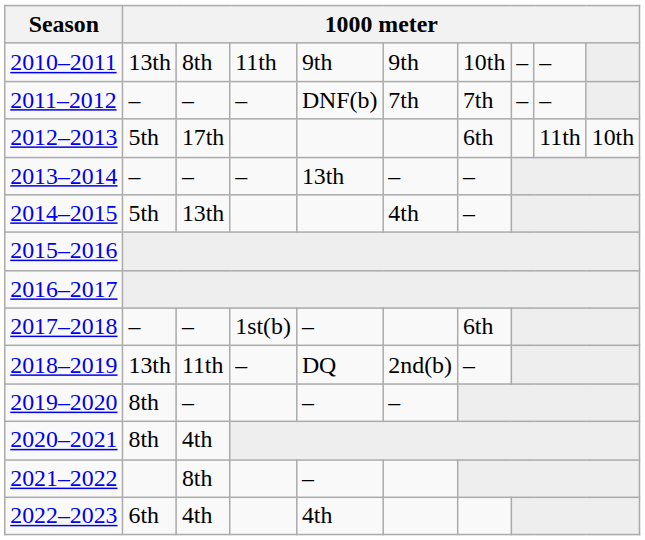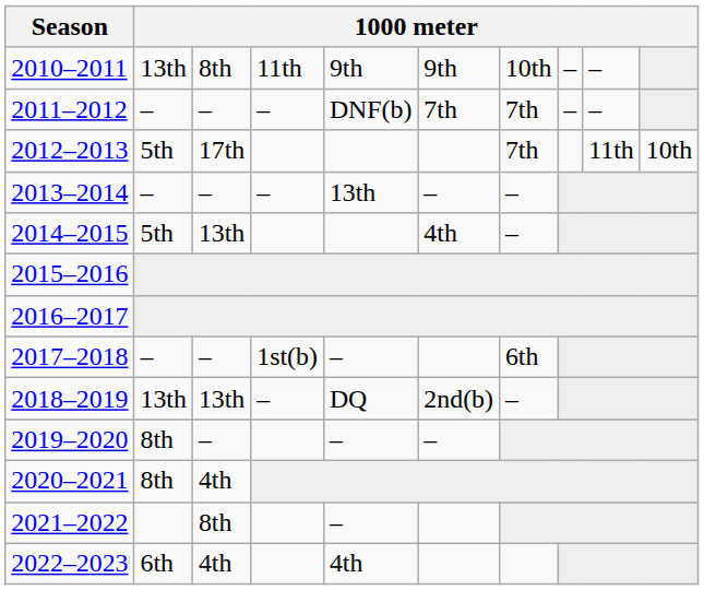2012–2013 | column 7: 6th -> 7th
2018–2019 | column 3: 11th -> 13th
